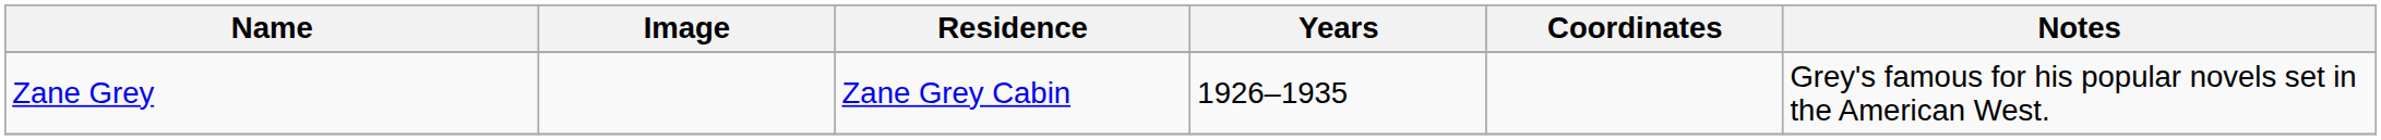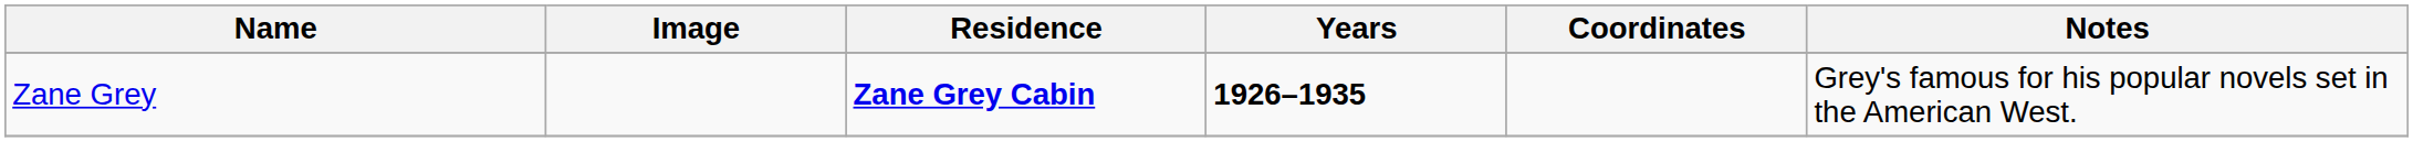Zane Grey | Residence: normal -> bold
Zane Grey | Years: normal -> bold
